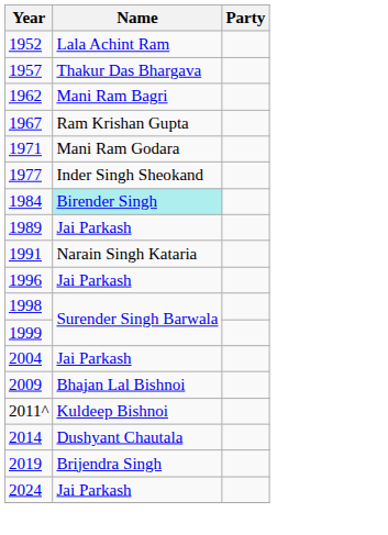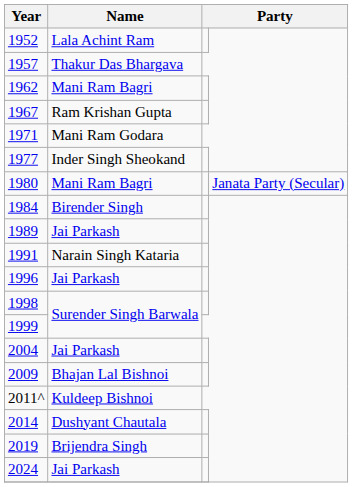+ row: 1980 | Mani Ram Bagri | Janata Party (Secular)
1984 | Name: paleturquoise background -> no background
